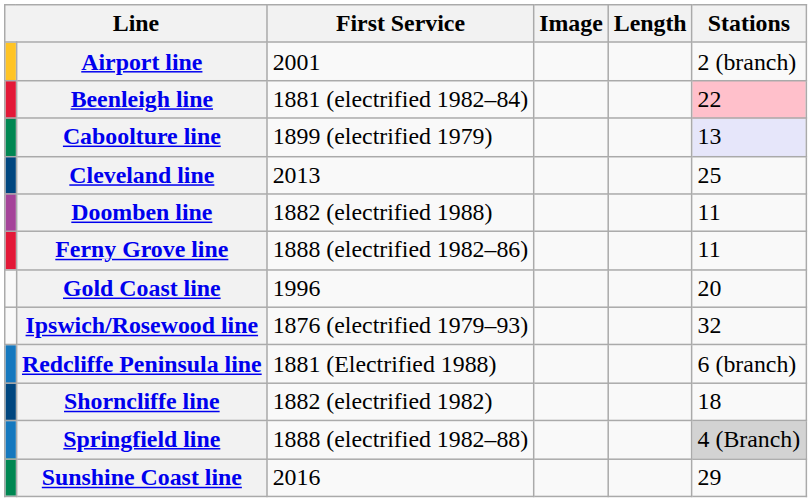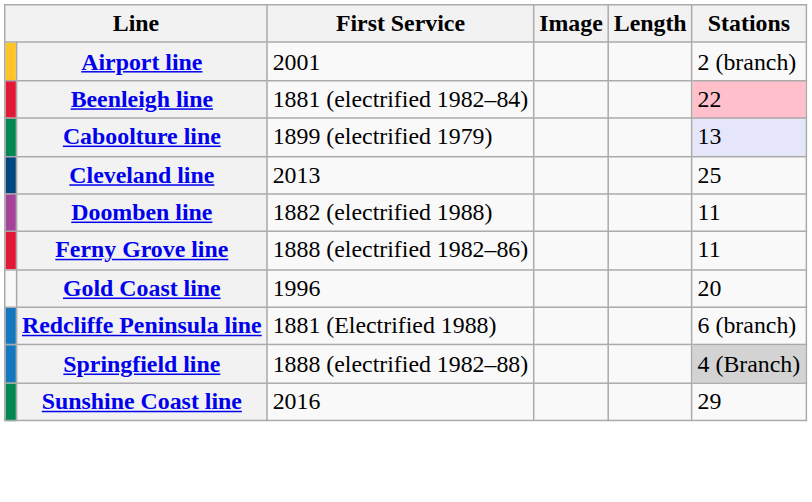- row: Ipswich/Rosewood line | 1876 (electrified 1979–93) | 32
- row: Shorncliffe line | 1882 (electrified 1982) | 18
